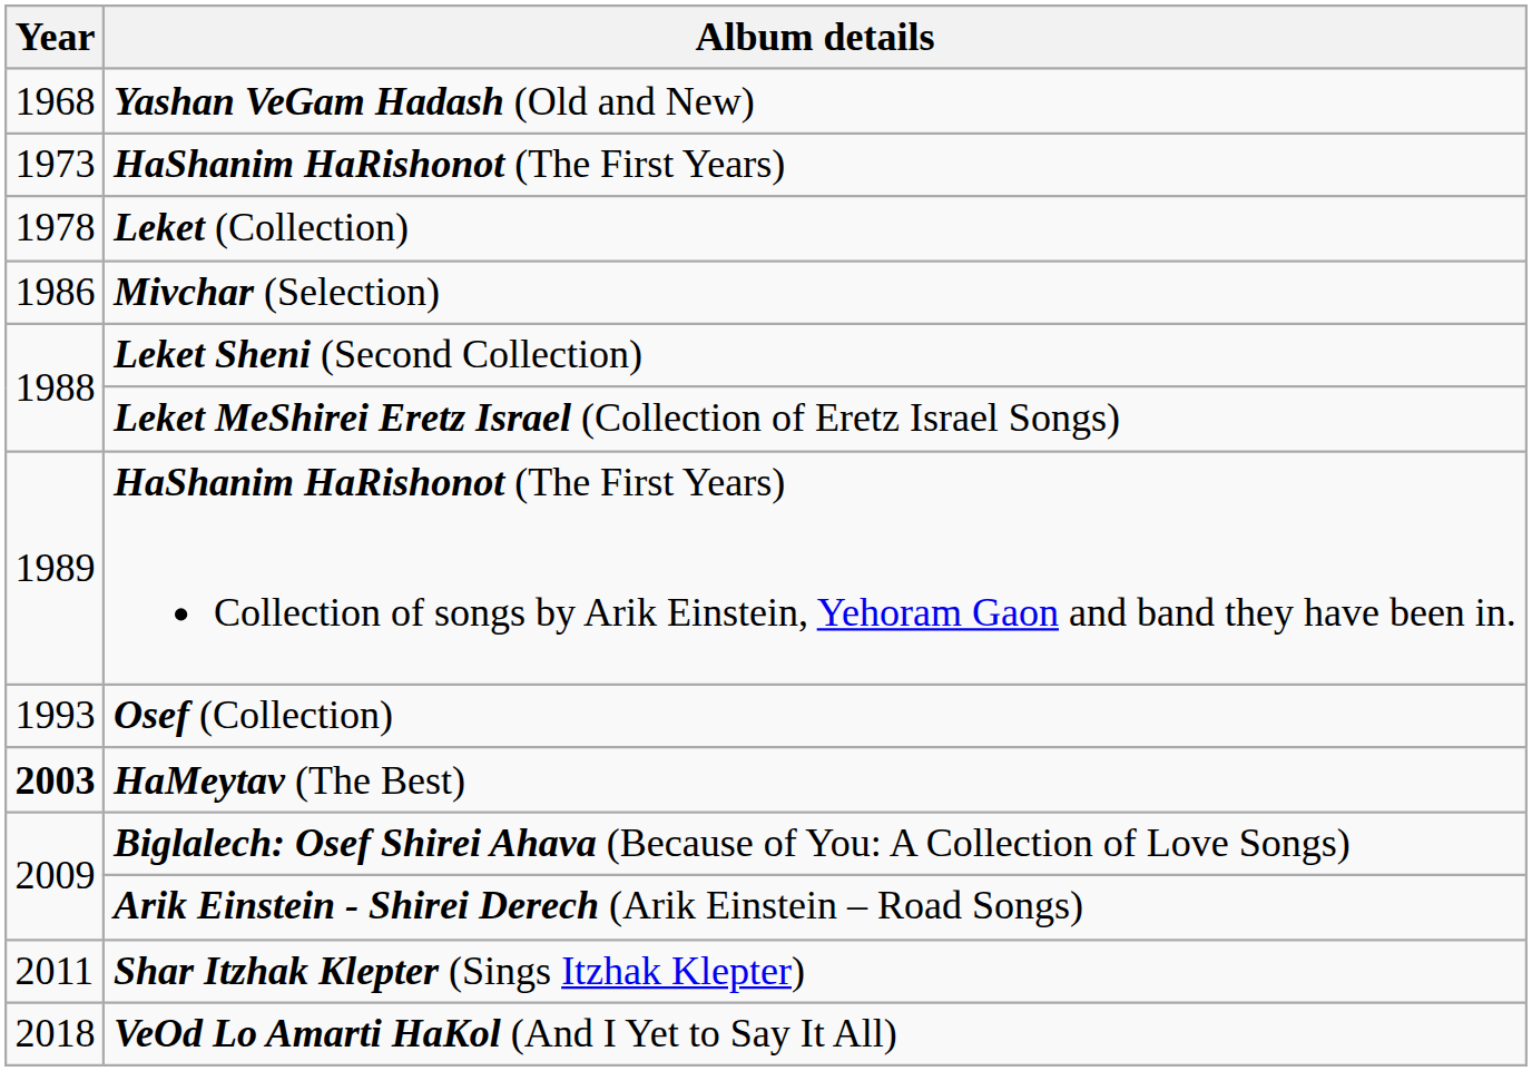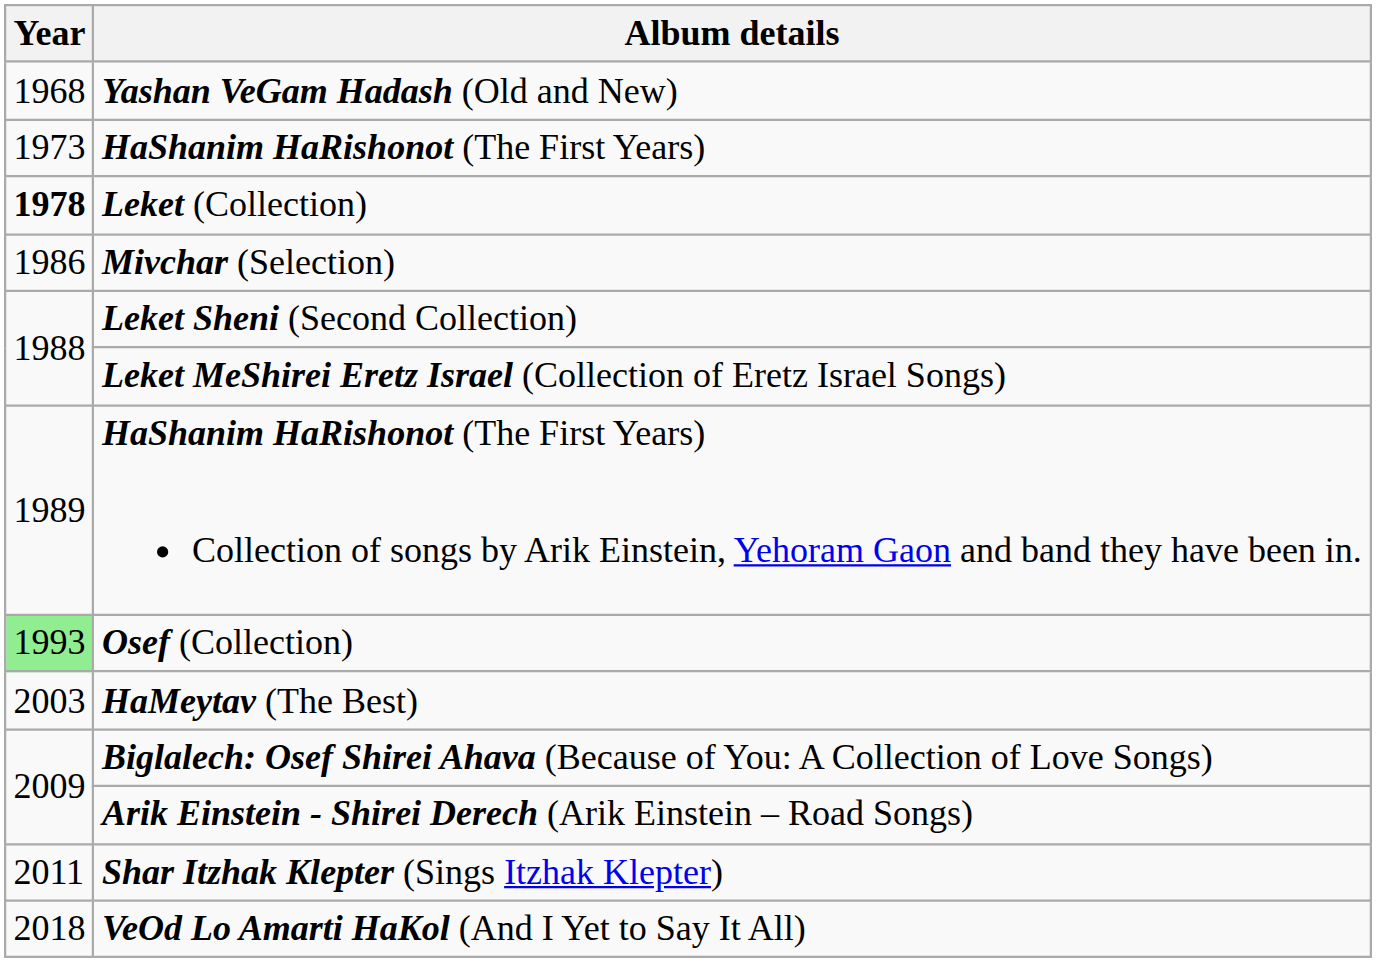Leket (Collection) | Year: normal -> bold
Osef (Collection) | Year: no background -> lightgreen background
HaMeytav (The Best) | Year: bold -> normal
